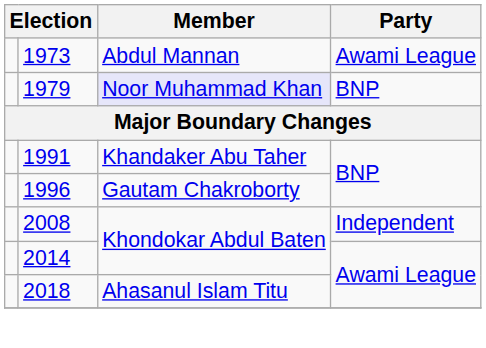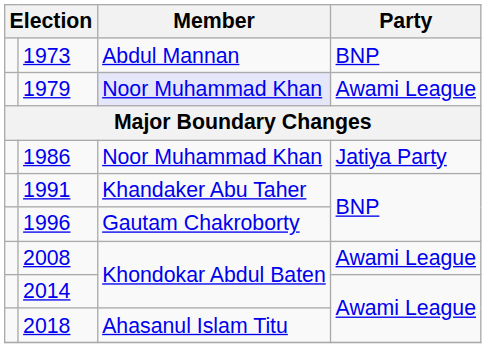1973 | Party: Awami League -> BNP
1979 | Party: BNP -> Awami League
+ row: 1986 | Noor Muhammad Khan | Jatiya Party
2008 | Party: Independent -> Awami League
